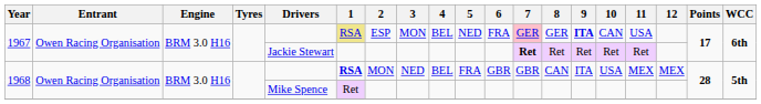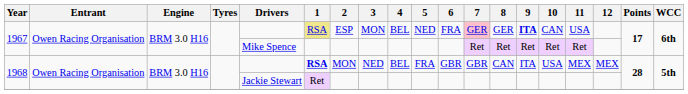row 3 | Drivers: Jackie Stewart -> Mike Spence
row 3 | 7: bold -> normal
row 5 | Drivers: Mike Spence -> Jackie Stewart
